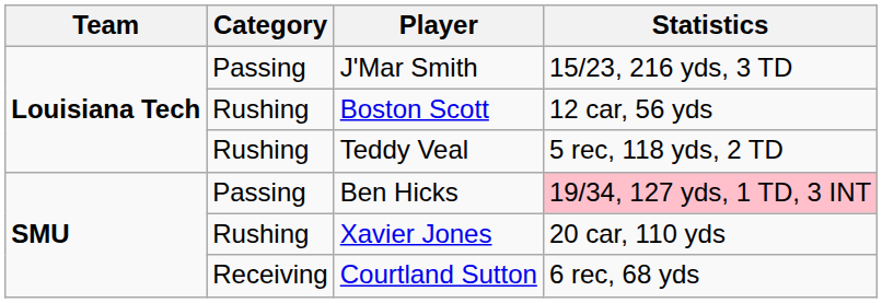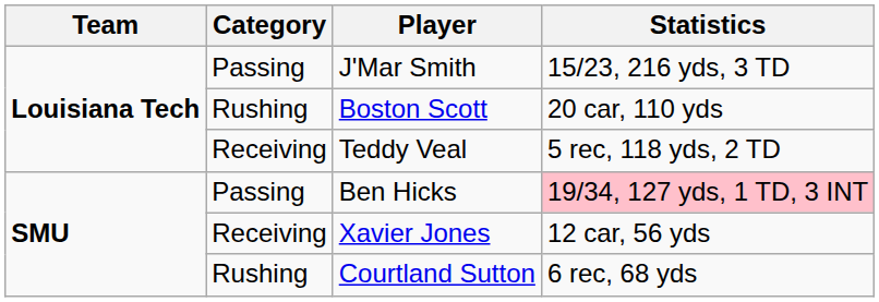Boston Scott | Statistics: 12 car, 56 yds -> 20 car, 110 yds
Teddy Veal | Category: Rushing -> Receiving
Xavier Jones | Category: Rushing -> Receiving
Xavier Jones | Statistics: 20 car, 110 yds -> 12 car, 56 yds
Courtland Sutton | Category: Receiving -> Rushing
